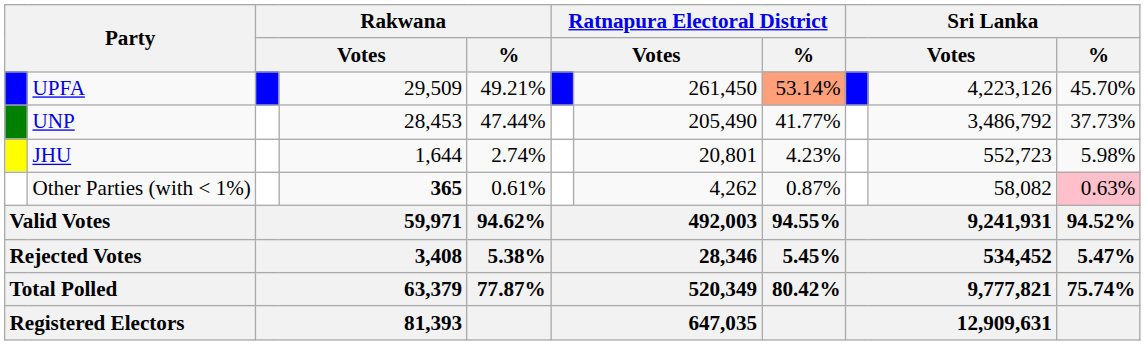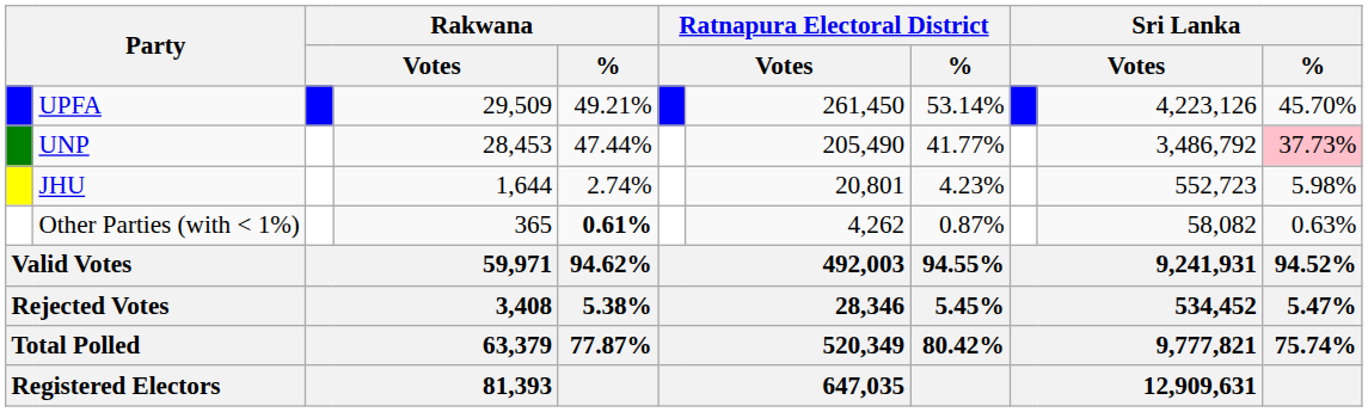UPFA | Ratnapura Electoral District / %: lightsalmon background -> no background
UNP | Sri Lanka / %: no background -> pink background
Other Parties (with < 1%) | column 4: bold -> normal
Other Parties (with < 1%) | Rakwana / %: normal -> bold
Other Parties (with < 1%) | Sri Lanka / %: pink background -> no background
